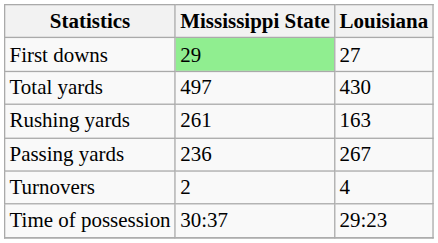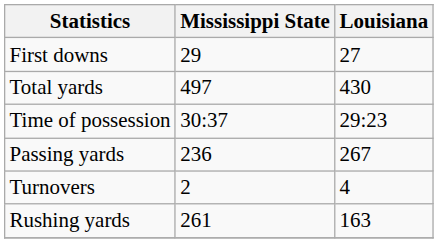First downs | Mississippi State: lightgreen background -> no background
rows swapped: Rushing yards <-> Time of possession
